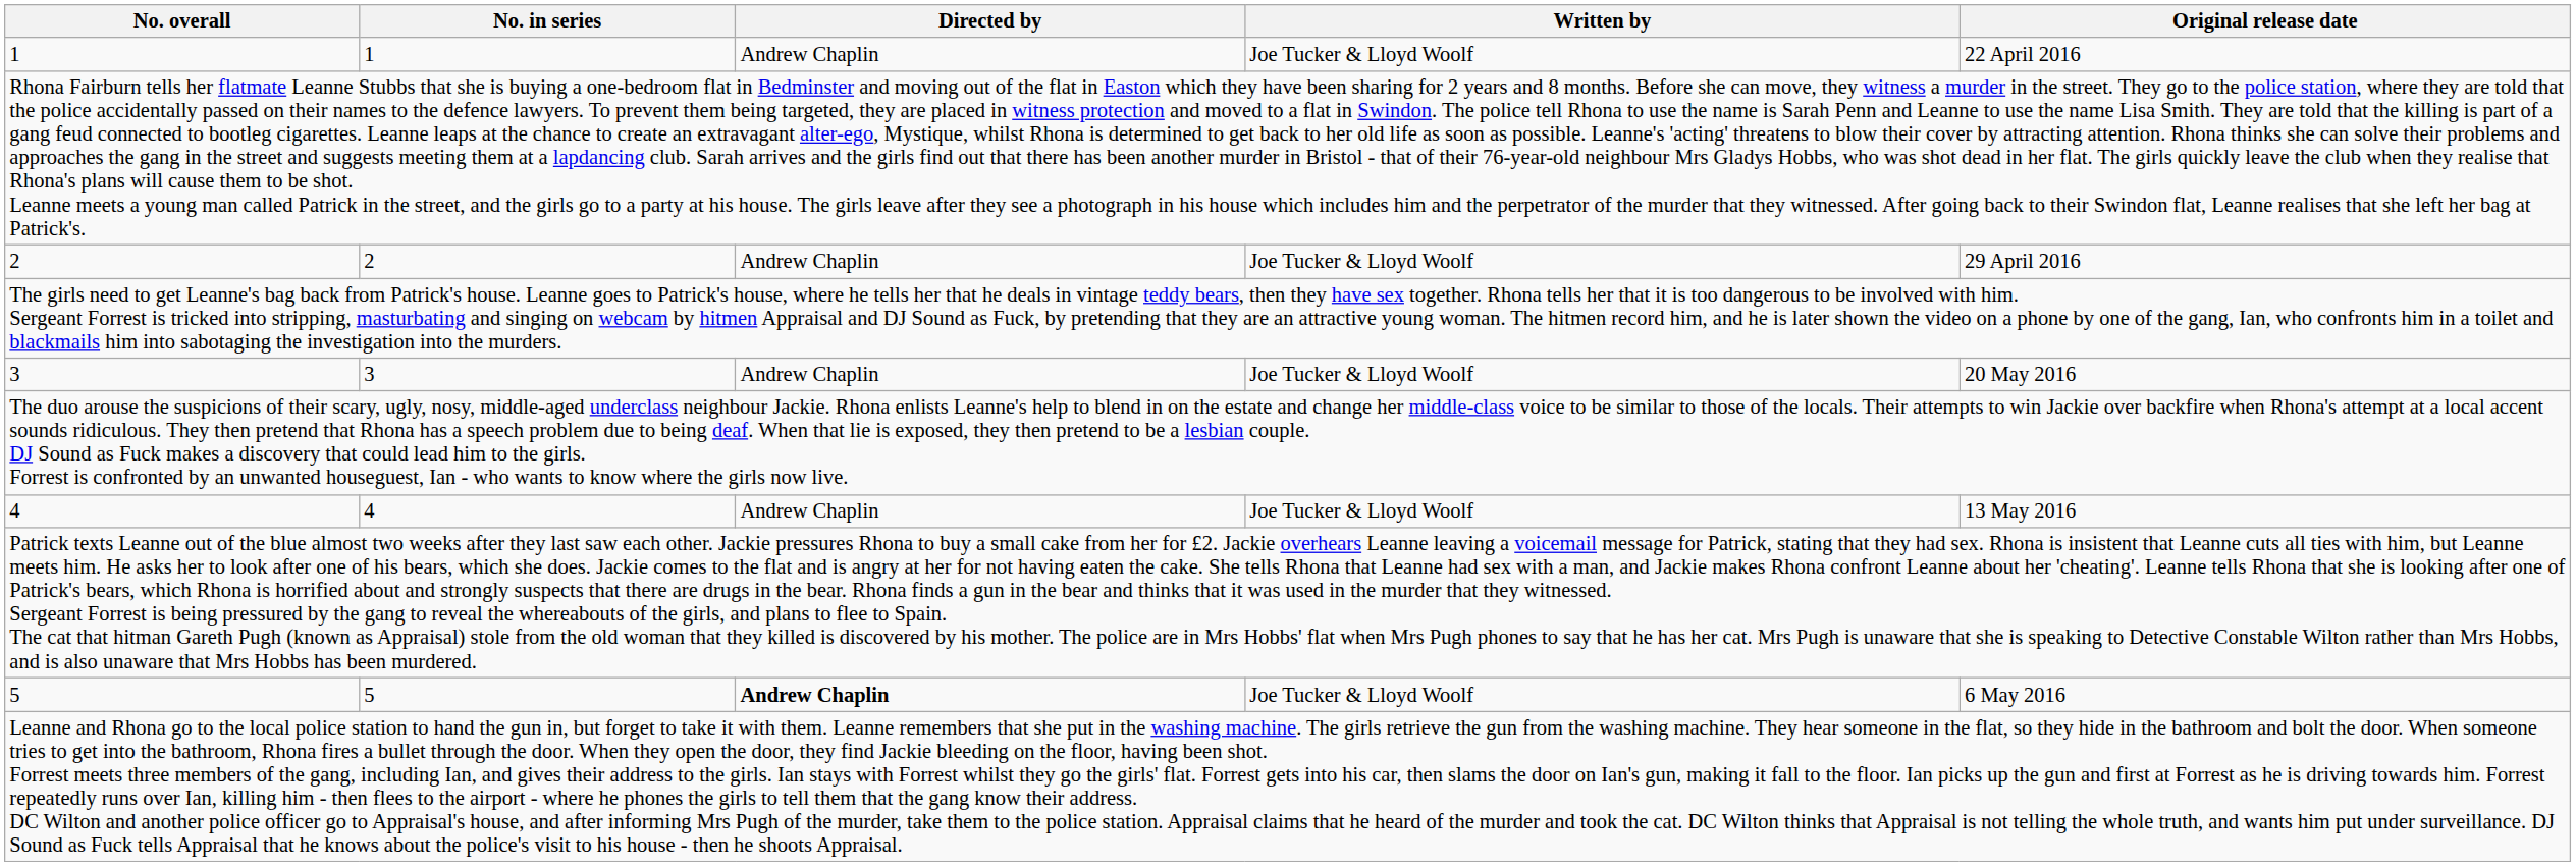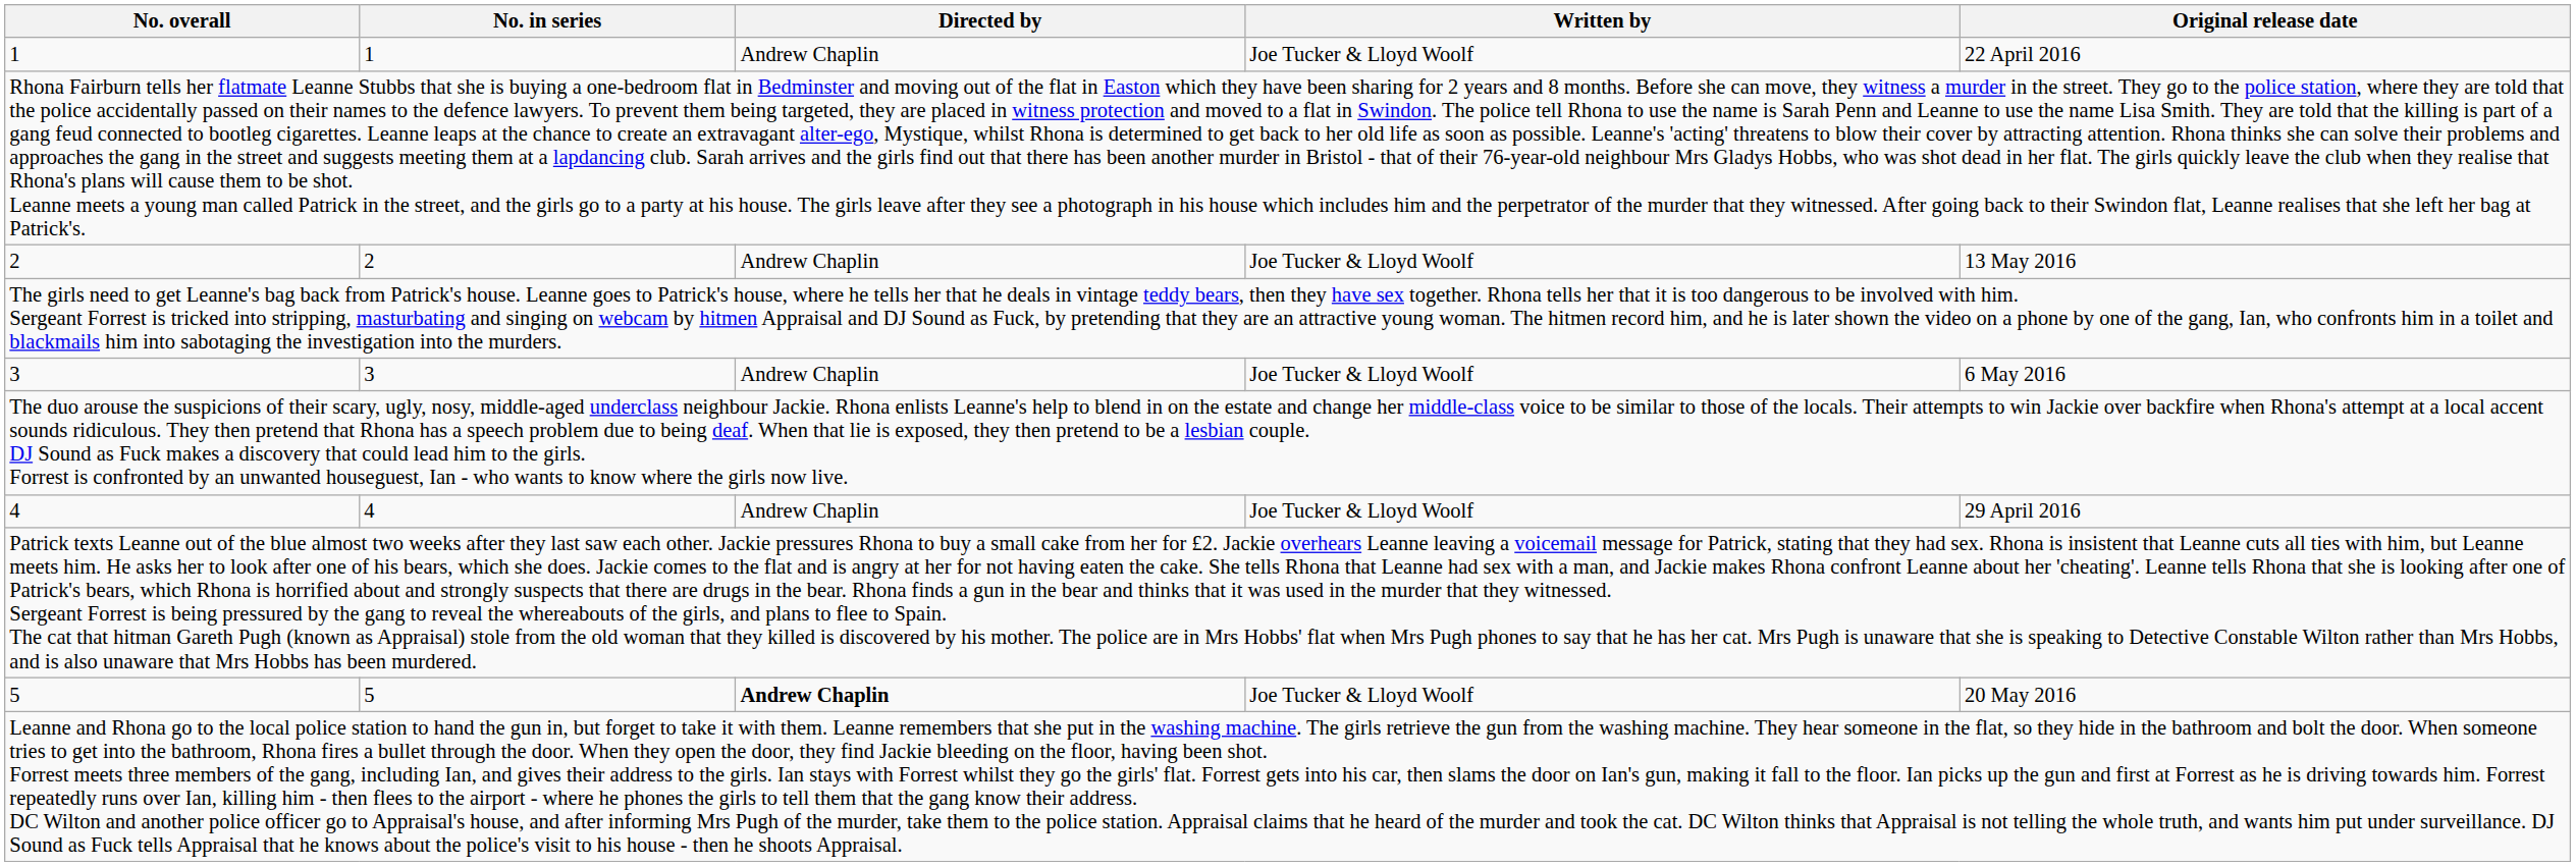row 4 | Original release date: 29 April 2016 -> 13 May 2016
row 6 | Original release date: 20 May 2016 -> 6 May 2016
row 8 | Original release date: 13 May 2016 -> 29 April 2016
row 10 | Original release date: 6 May 2016 -> 20 May 2016
